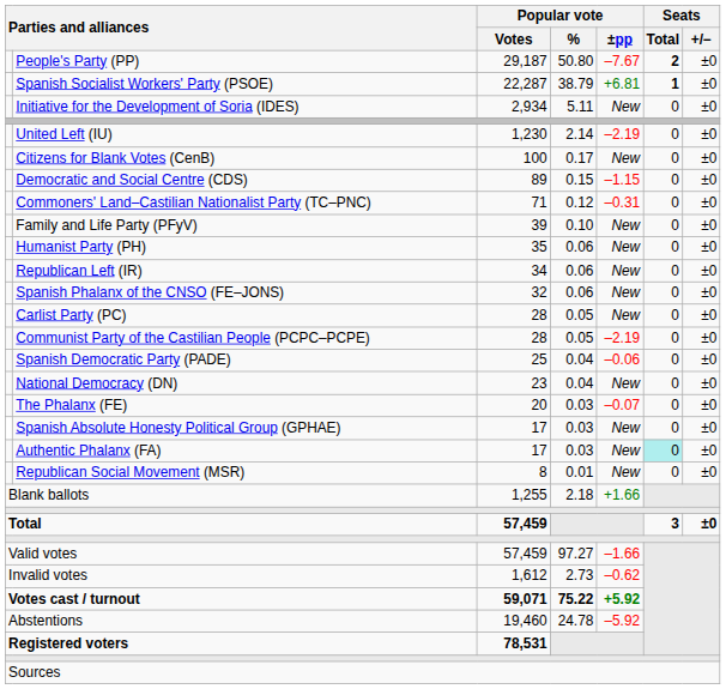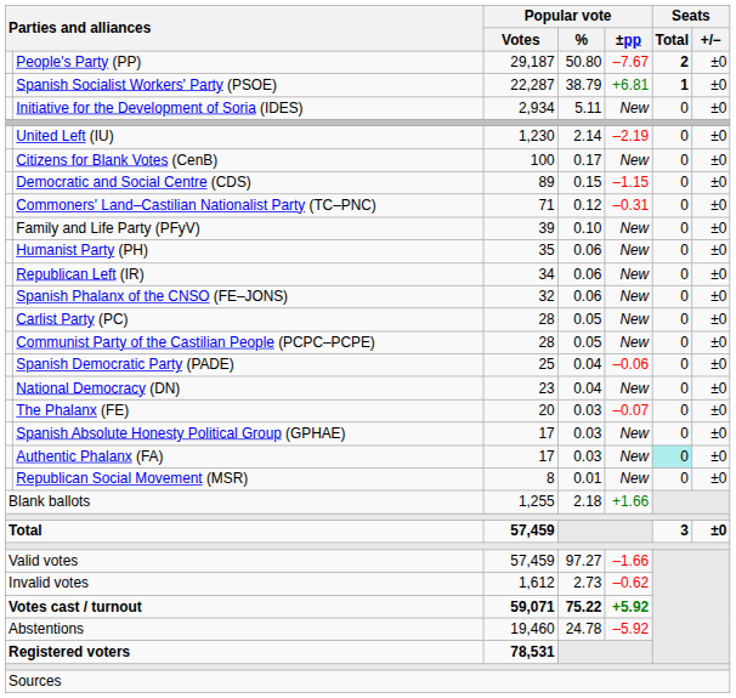Communist Party of the Castilian People (PCPC–PCPE) | Popular vote / ±pp: –2.19 -> New
